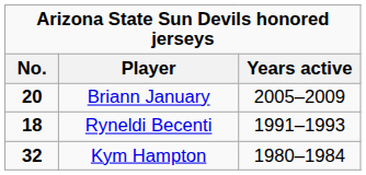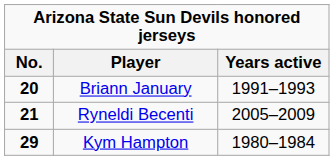Briann January | Years active: 2005–2009 -> 1991–1993
Ryneldi Becenti | No.: 18 -> 21
Ryneldi Becenti | Years active: 1991–1993 -> 2005–2009
Kym Hampton | No.: 32 -> 29
